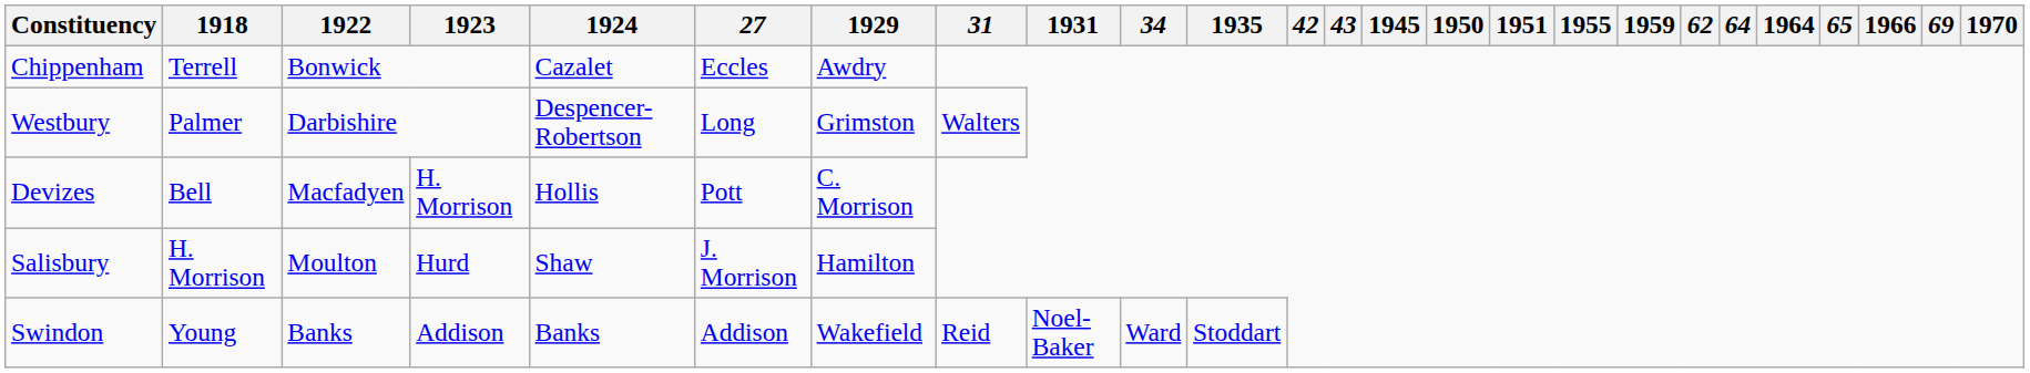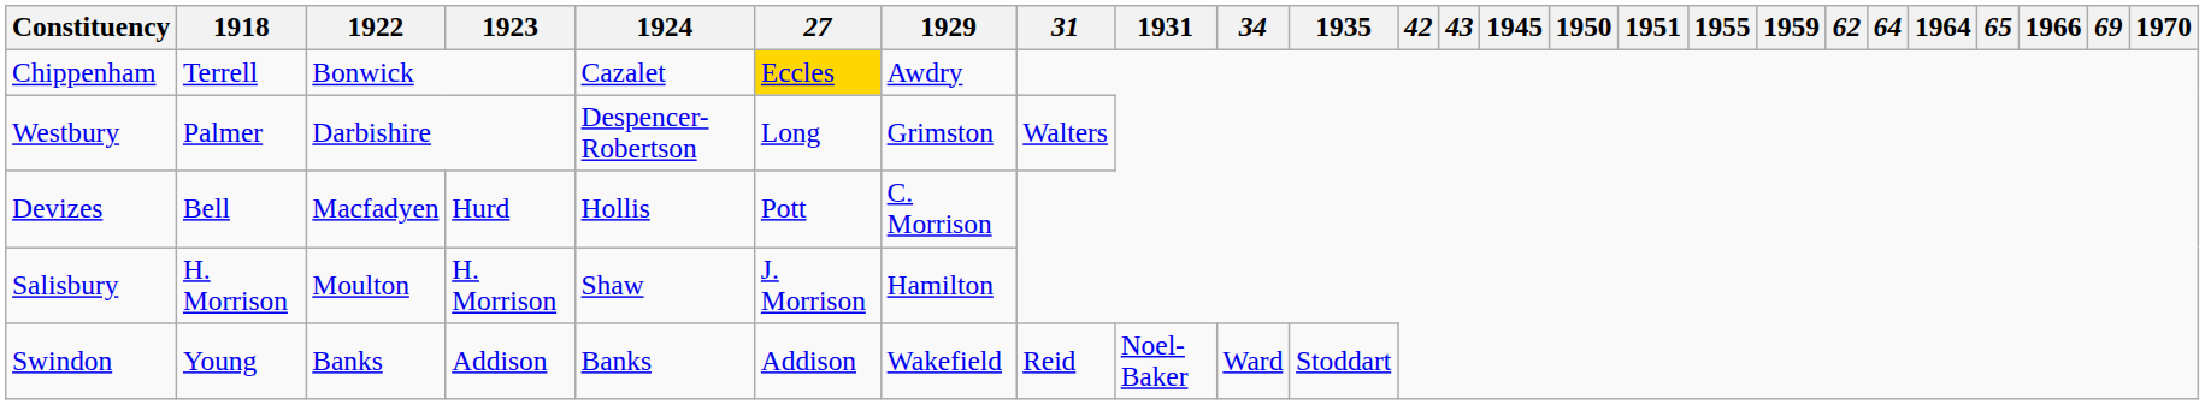Chippenham | 27: no background -> gold background
Devizes | 1923: H. Morrison -> Hurd
Salisbury | 1923: Hurd -> H. Morrison
